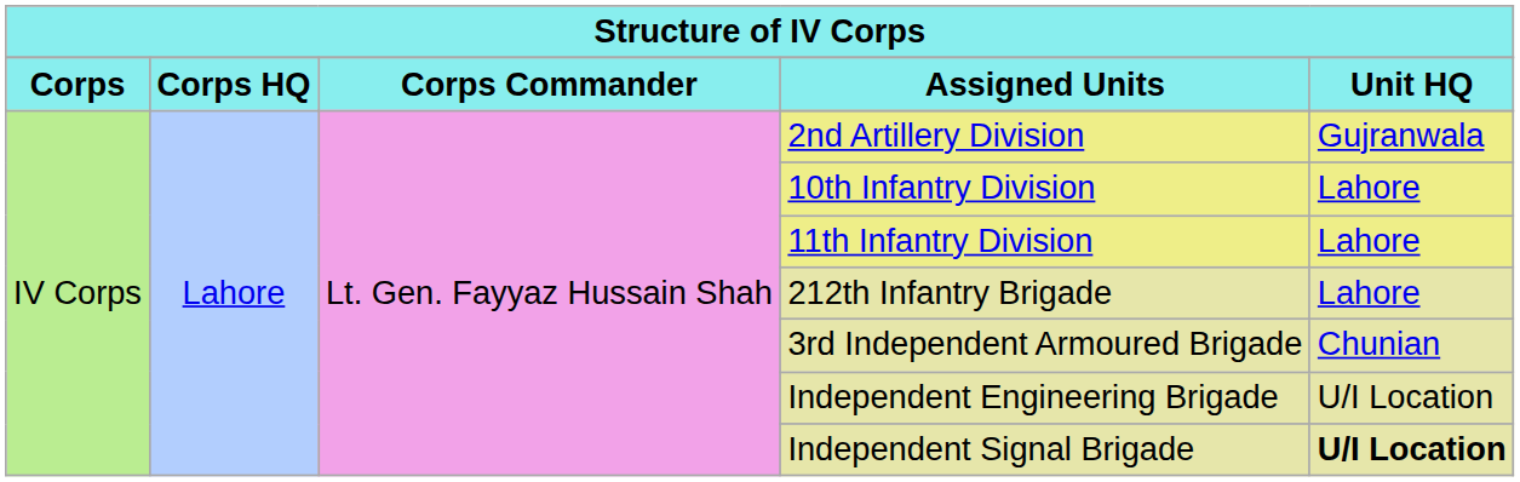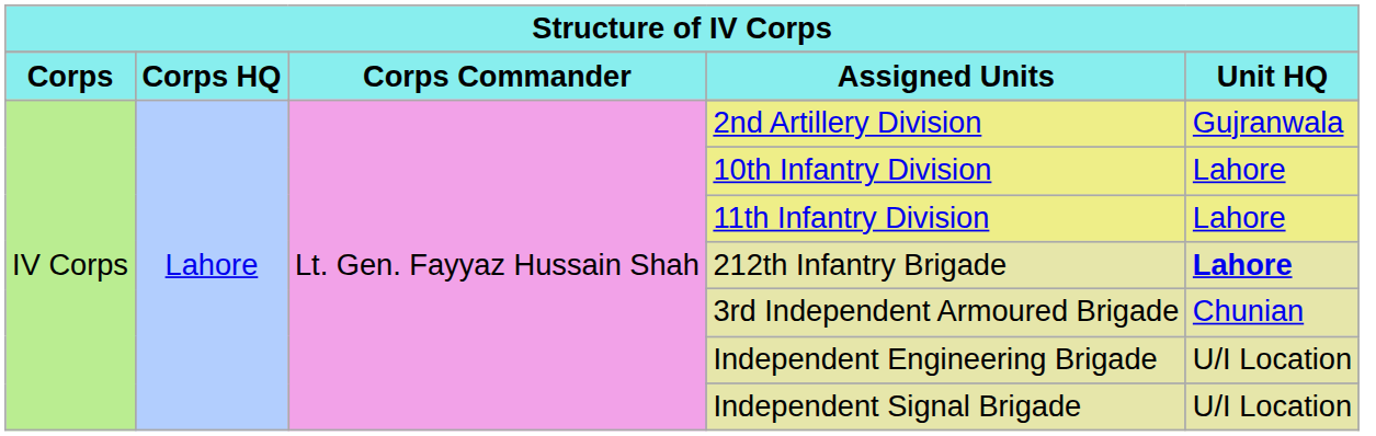212th Infantry Brigade | Unit HQ: normal -> bold
Independent Signal Brigade | Unit HQ: bold -> normal
